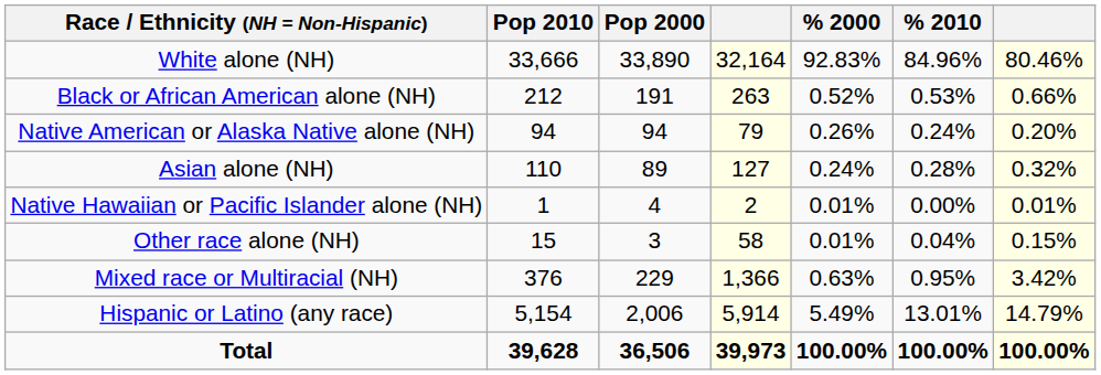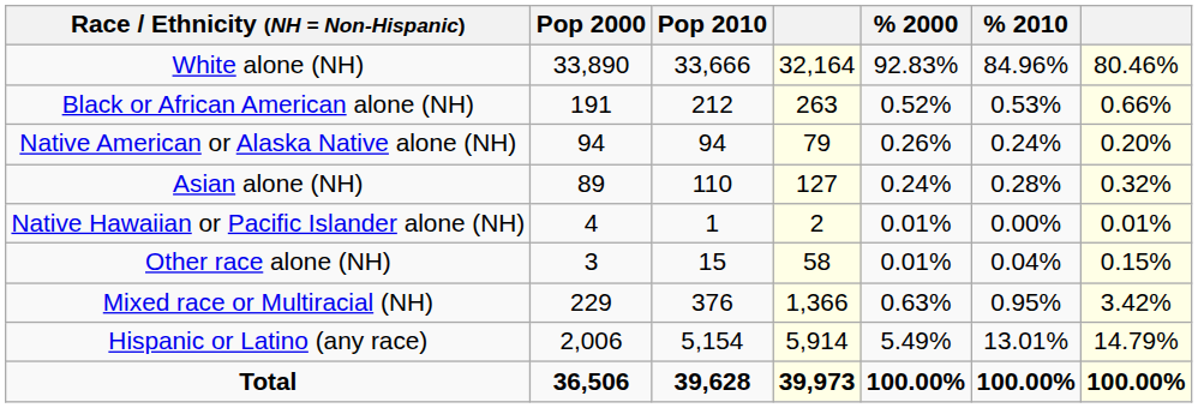columns swapped: Pop 2000 <-> Pop 2010
